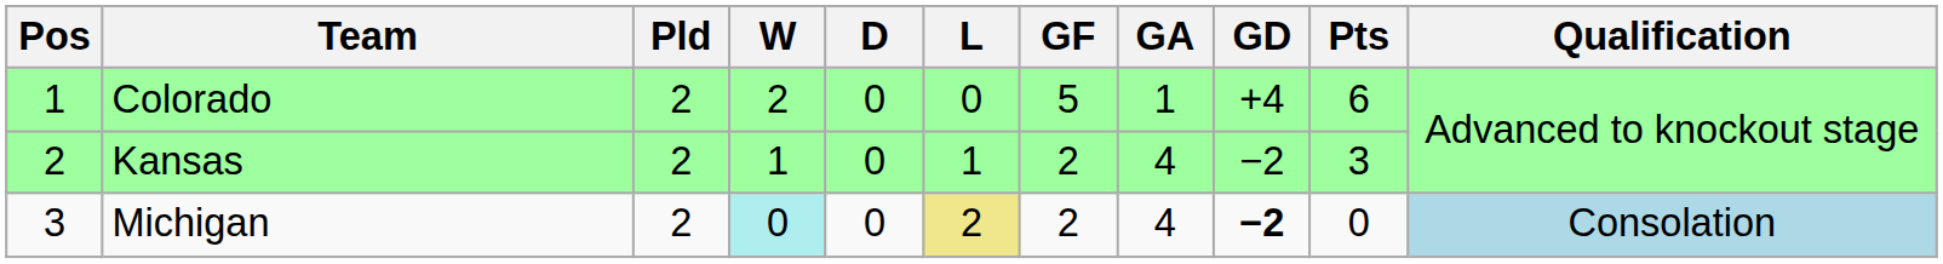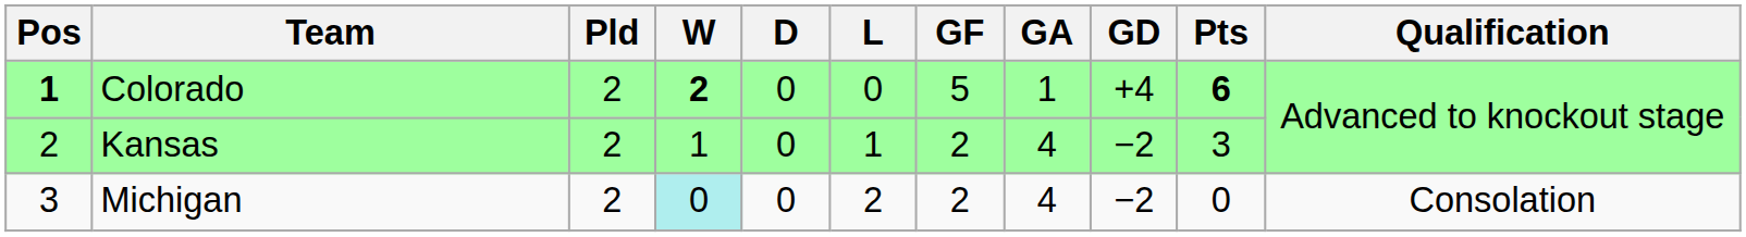Colorado | Pos: normal -> bold
Colorado | W: normal -> bold
Colorado | Pts: normal -> bold
Michigan | L: khaki background -> no background
Michigan | GD: bold -> normal
Michigan | Qualification: lightblue background -> no background
